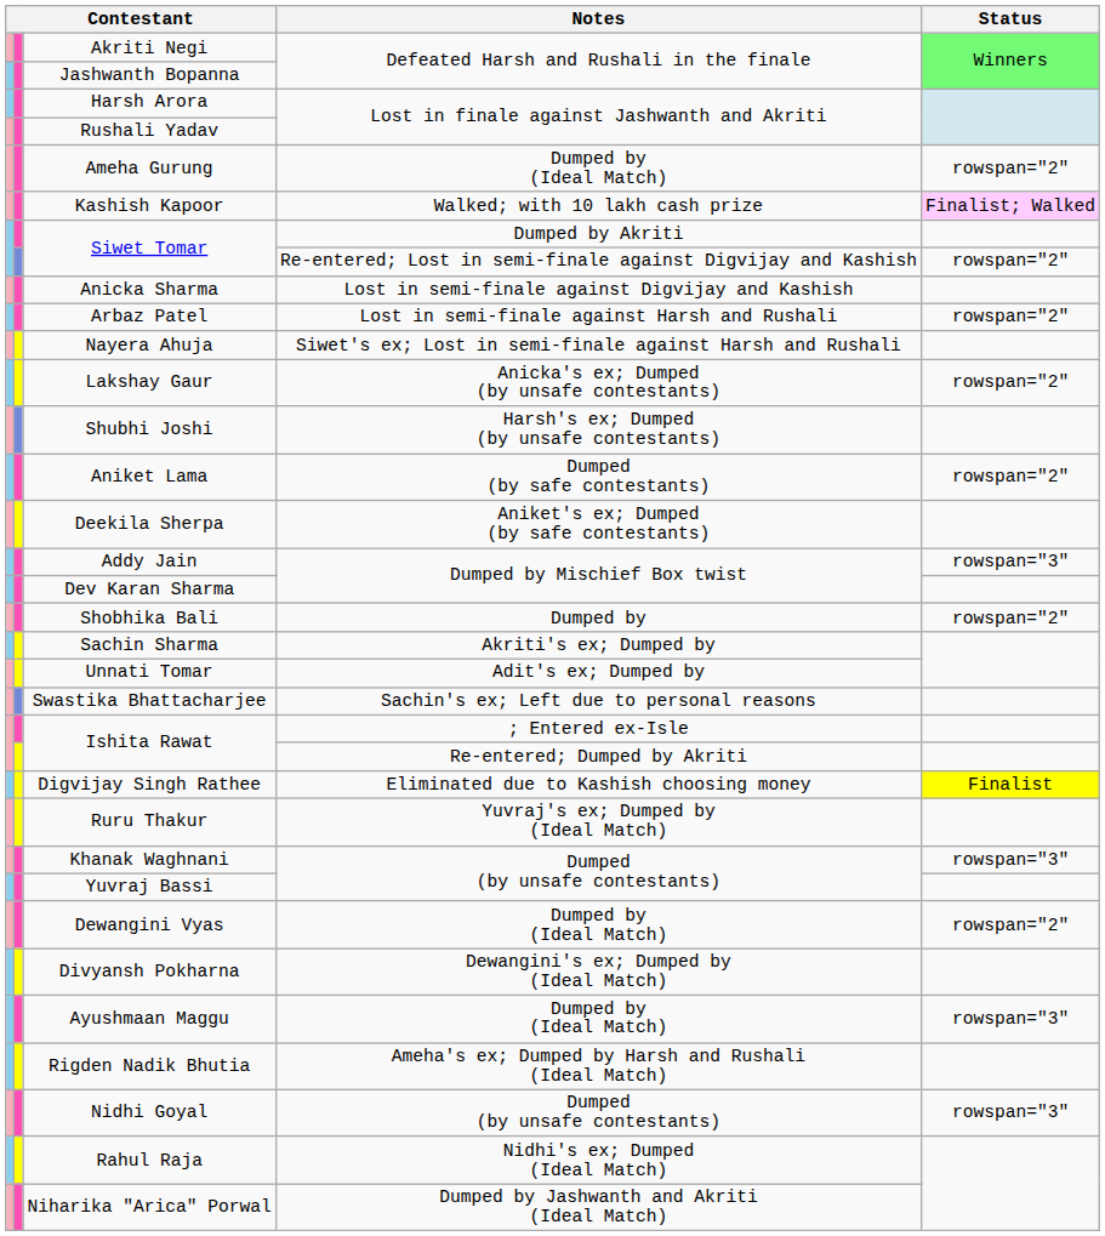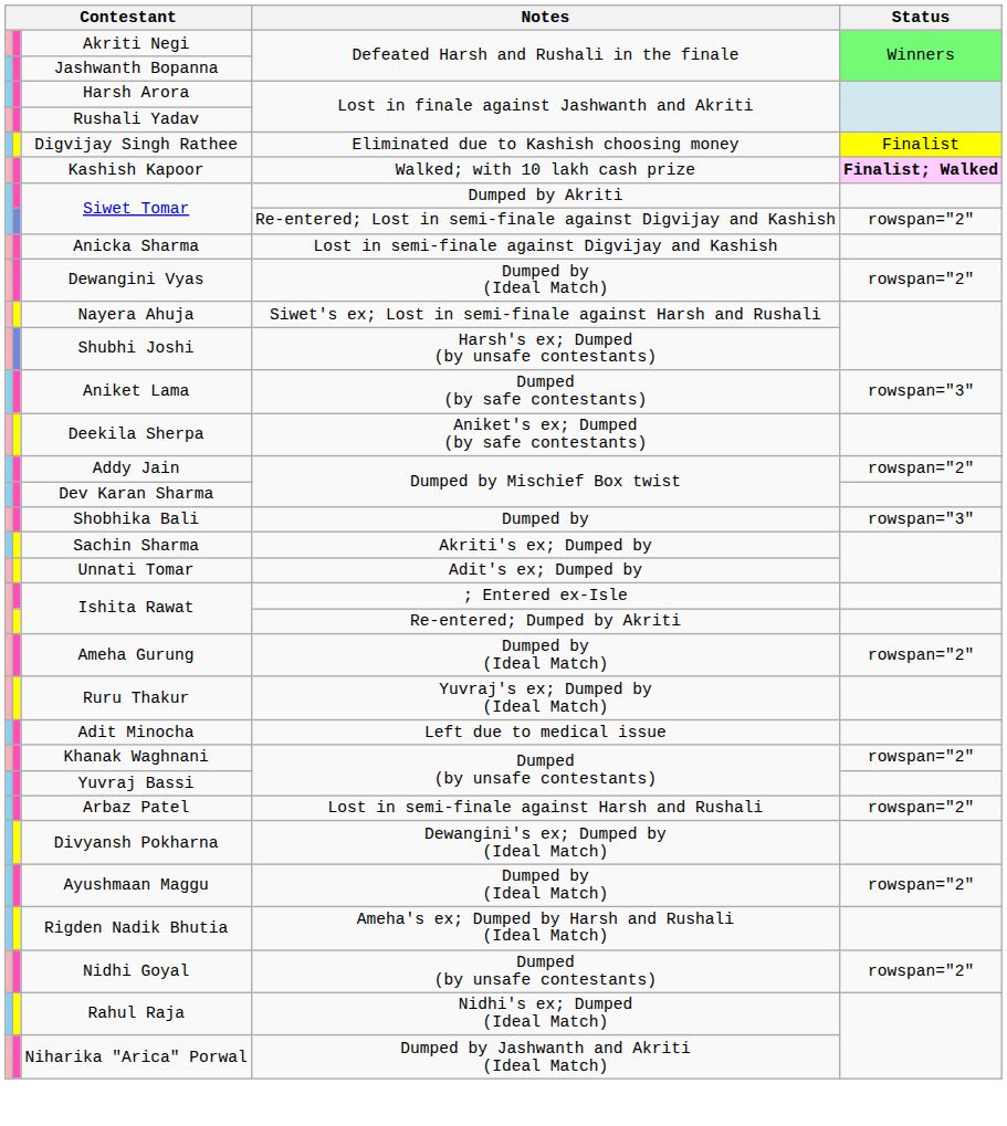rows swapped: Digvijay Singh Rathee <-> Ameha Gurung
Kashish Kapoor | Status: normal -> bold
rows swapped: Arbaz Patel <-> Dewangini Vyas
- row: Lakshay Gaur | Anicka's ex; Dumped (by unsafe contestants) | rowspan="2"
Aniket Lama | Status: rowspan="2" -> rowspan="3"
Addy Jain | Status: rowspan="3" -> rowspan="2"
Shobhika Bali | Status: rowspan="2" -> rowspan="3"
- row: Swastika Bhattacharjee | Sachin's ex; Left due to personal reasons
+ row: Adit Minocha | Left due to medical issue
Khanak Waghnani | Status: rowspan="3" -> rowspan="2"
Ayushmaan Maggu | Status: rowspan="3" -> rowspan="2"
Nidhi Goyal | Status: rowspan="3" -> rowspan="2"
